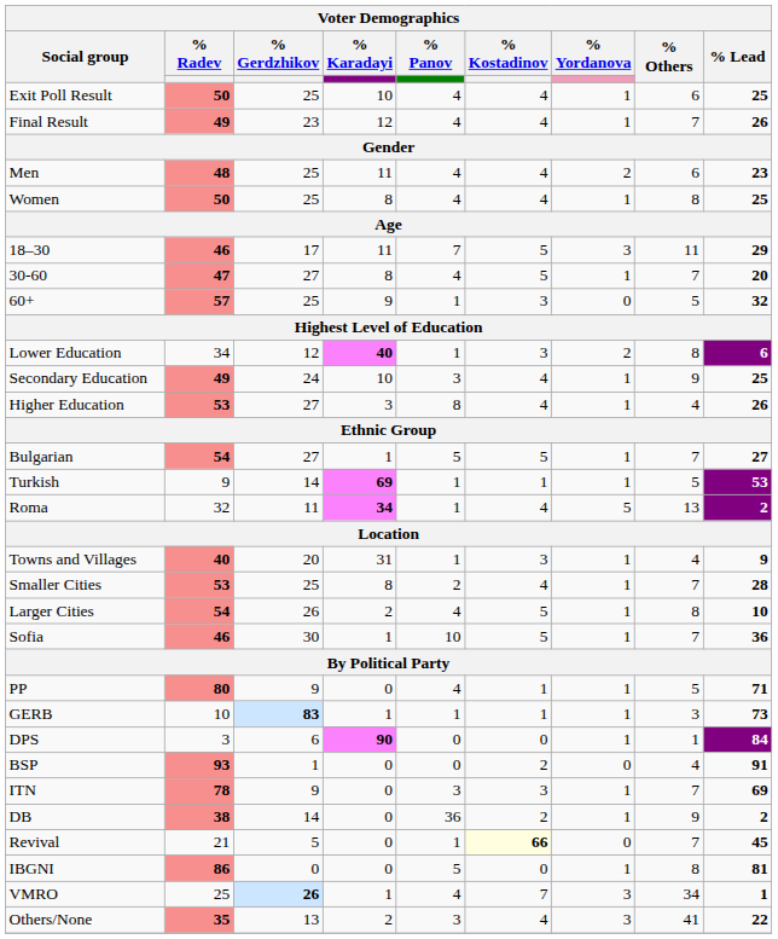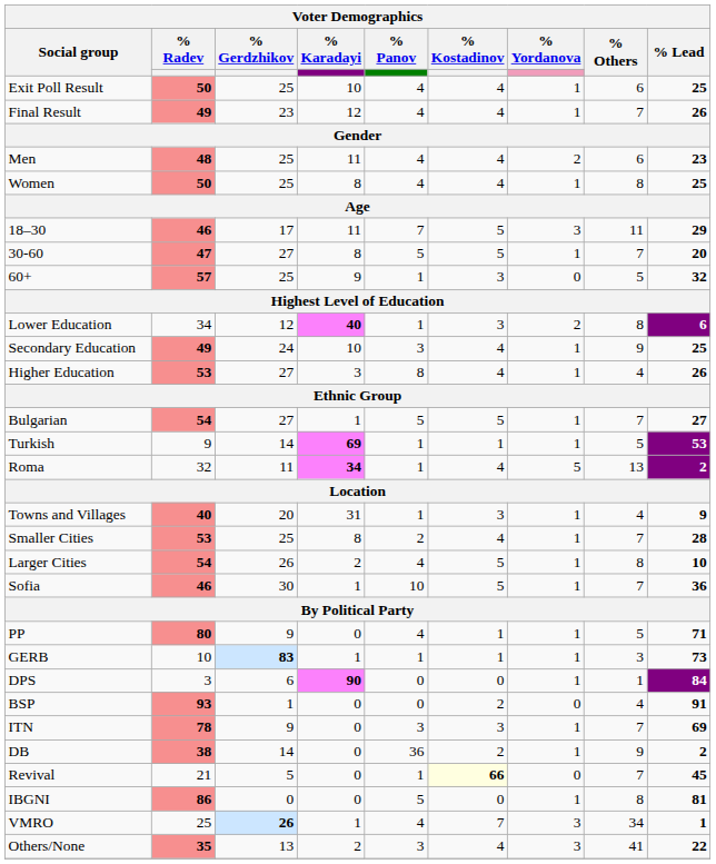30-60 | % Panov: 4 -> 5
